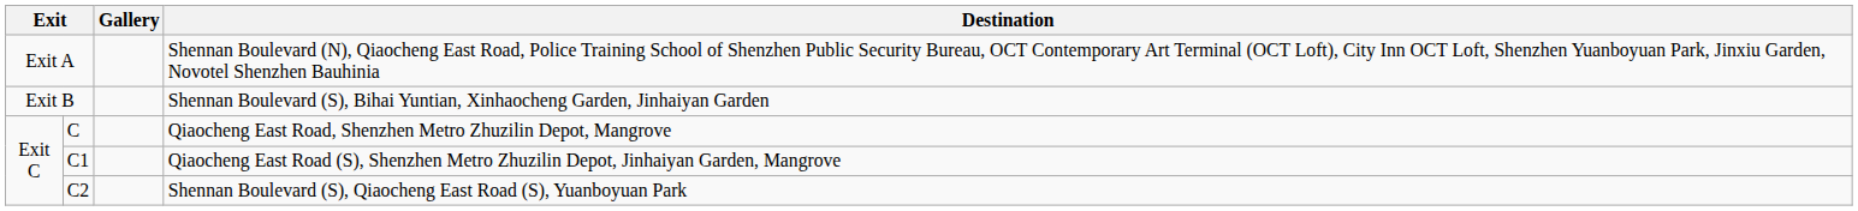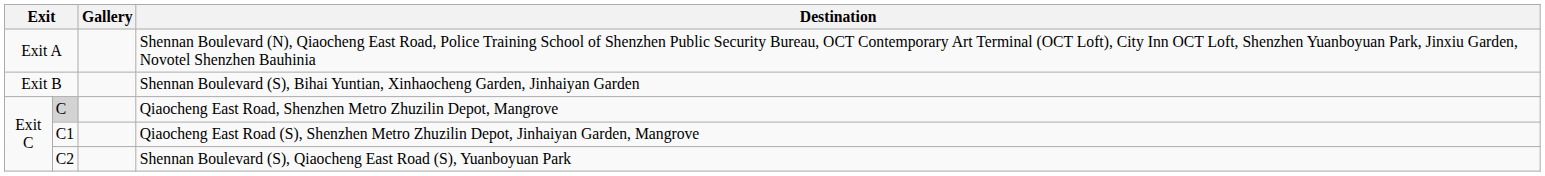Qiaocheng East Road, Shenzhen Metro Zhuzilin Depot, Mangrove | column 2: no background -> lightgrey background
